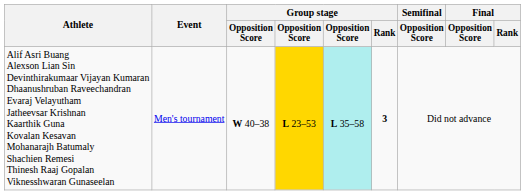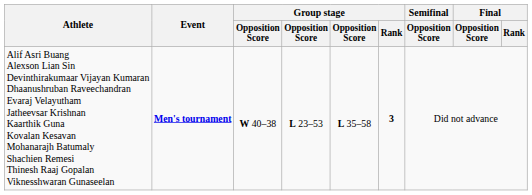row 3 | Event: normal -> bold
row 3 | column 4: gold background -> no background
row 3 | column 5: paleturquoise background -> no background
